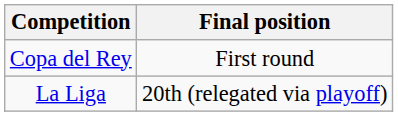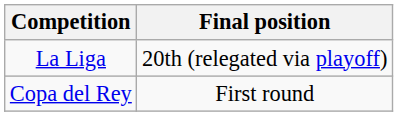rows swapped: La Liga <-> Copa del Rey
